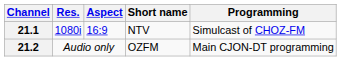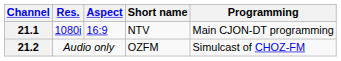21.1 | Programming: Simulcast of CHOZ-FM -> Main CJON-DT programming
21.2 | Programming: Main CJON-DT programming -> Simulcast of CHOZ-FM
